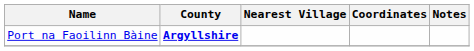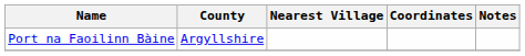Port na Faoilinn Bàine | County: bold -> normal
